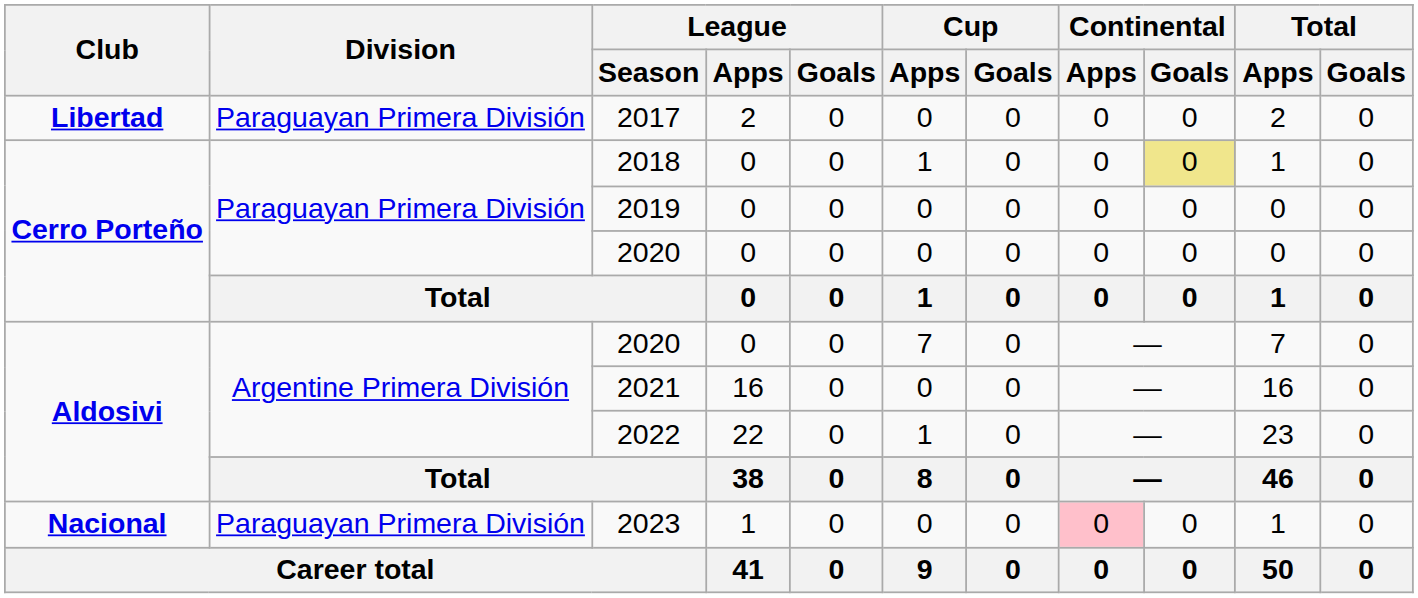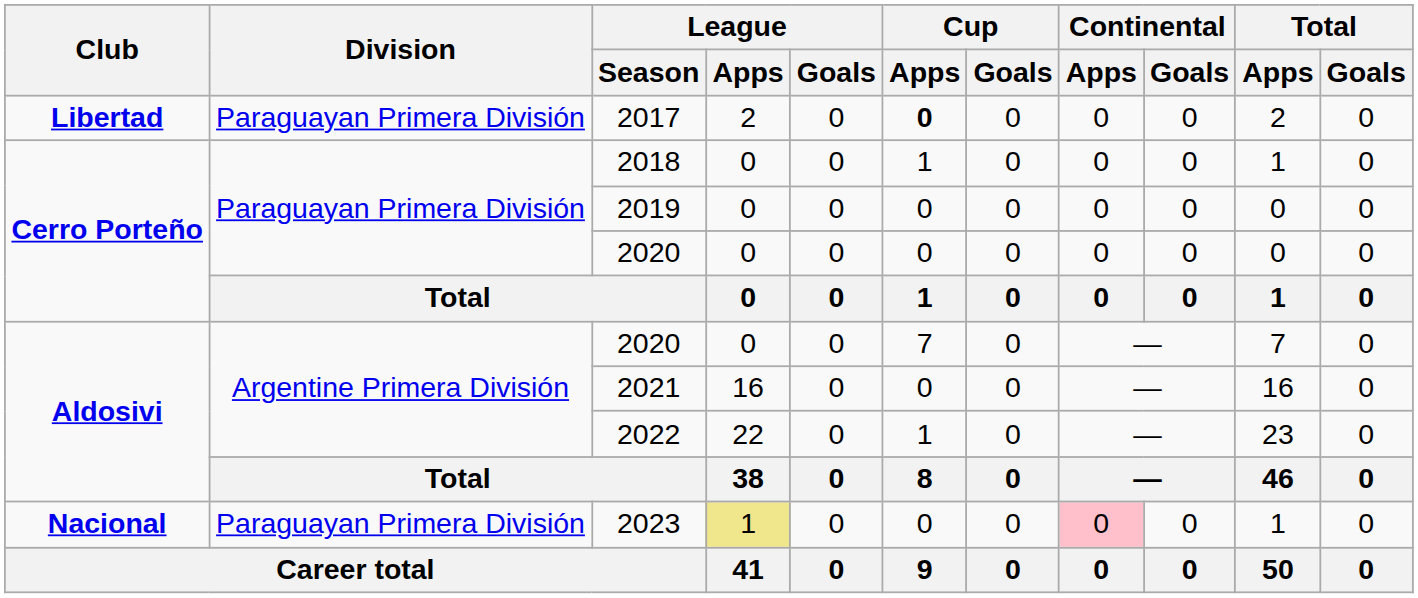2017 | Cup / Apps: normal -> bold
2018 | Continental / Goals: khaki background -> no background
2023 | League / Apps: no background -> khaki background
